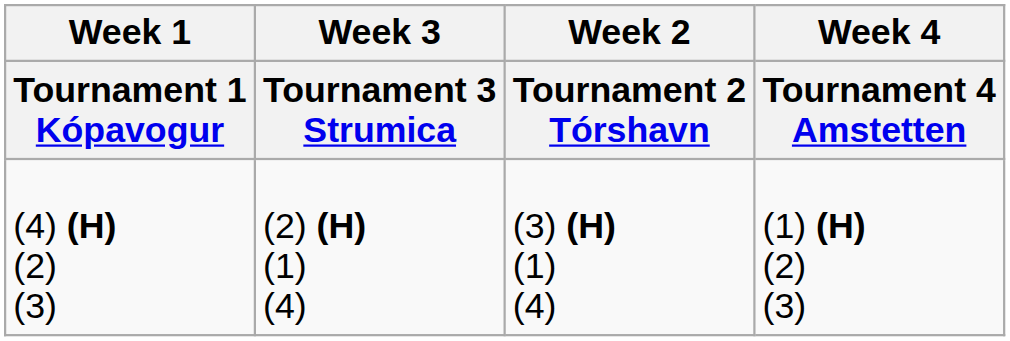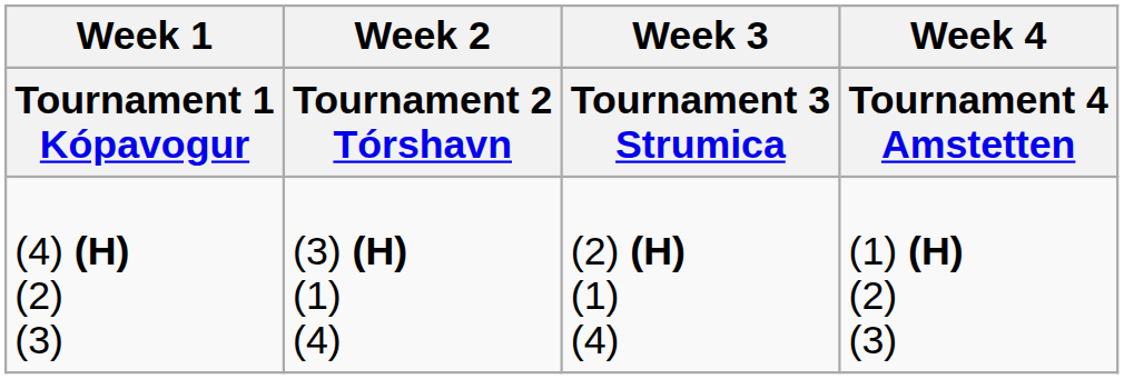columns swapped: Week 2 / Tournament 2 Tórshavn <-> Week 3 / Tournament 3 Strumica
